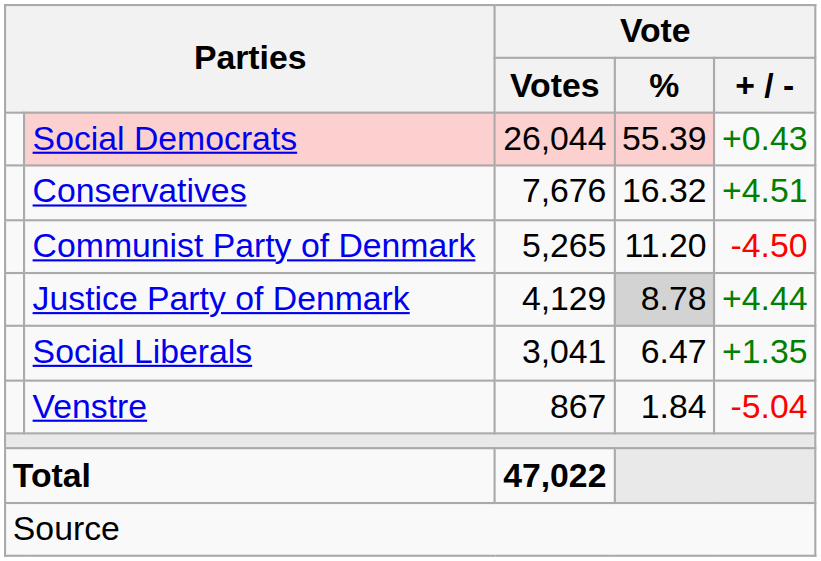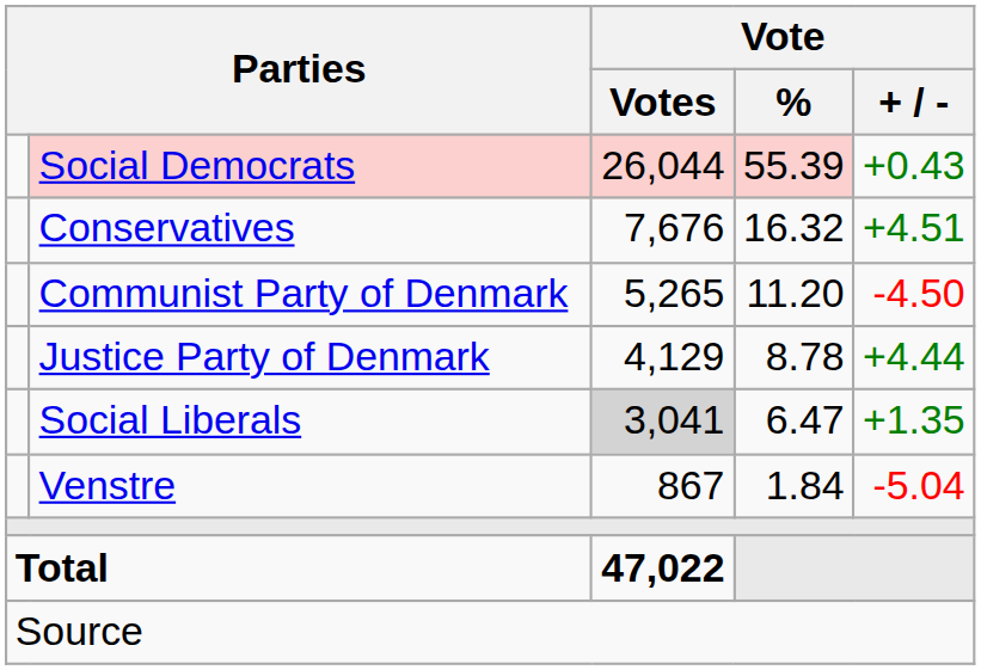Justice Party of Denmark | Vote / %: lightgrey background -> no background
Social Liberals | Vote / Votes: no background -> lightgrey background
